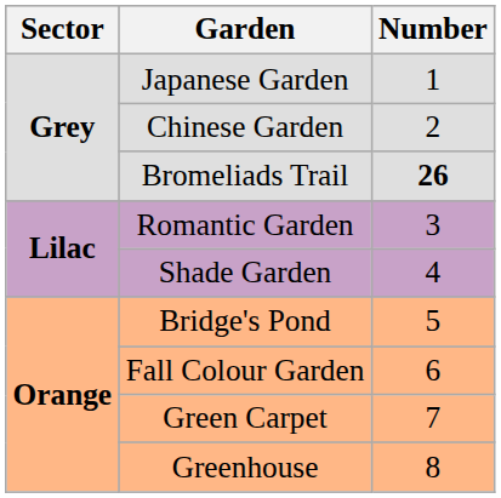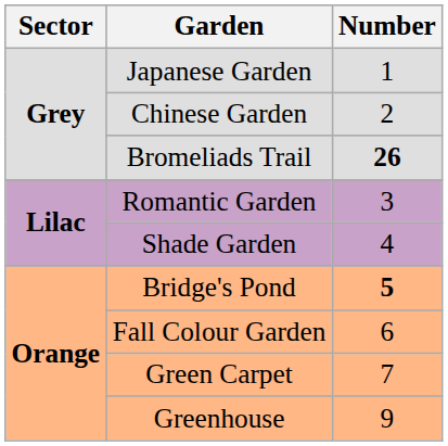Bridge's Pond | Number: normal -> bold
Greenhouse | Number: 8 -> 9
